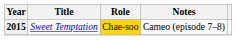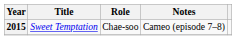2015 | Role: gold background -> no background
